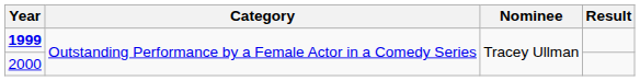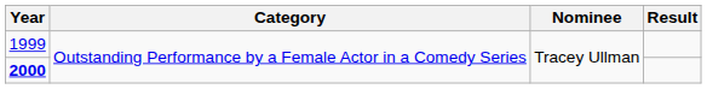1999 | Year: bold -> normal
2000 | Year: normal -> bold
